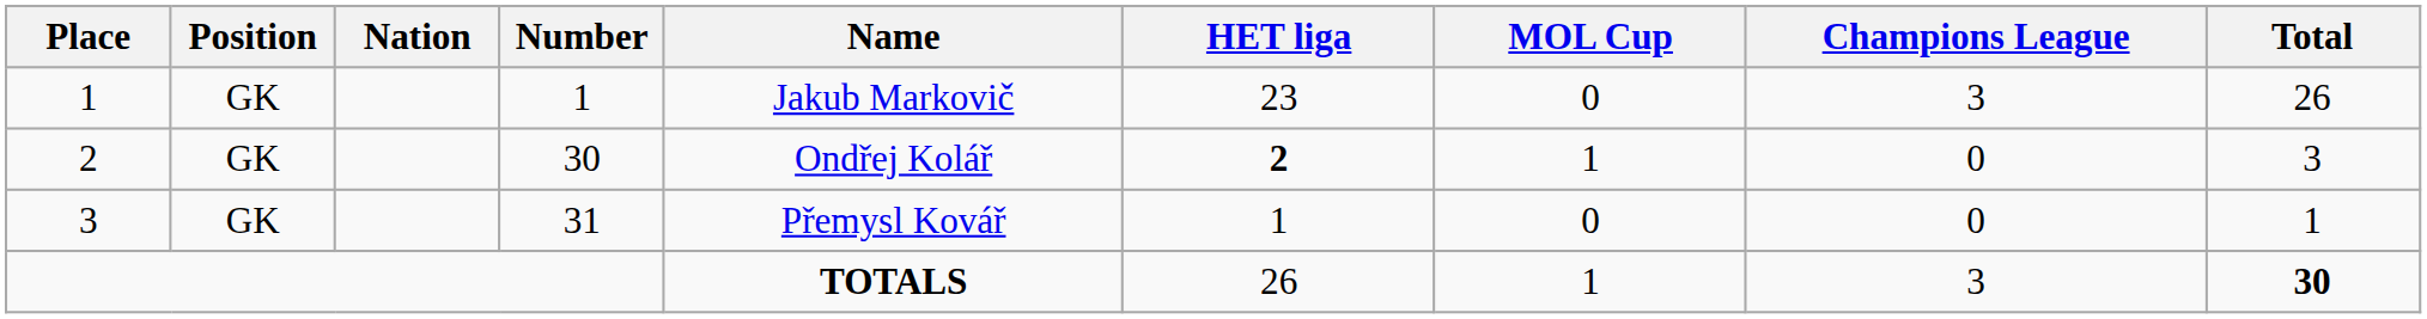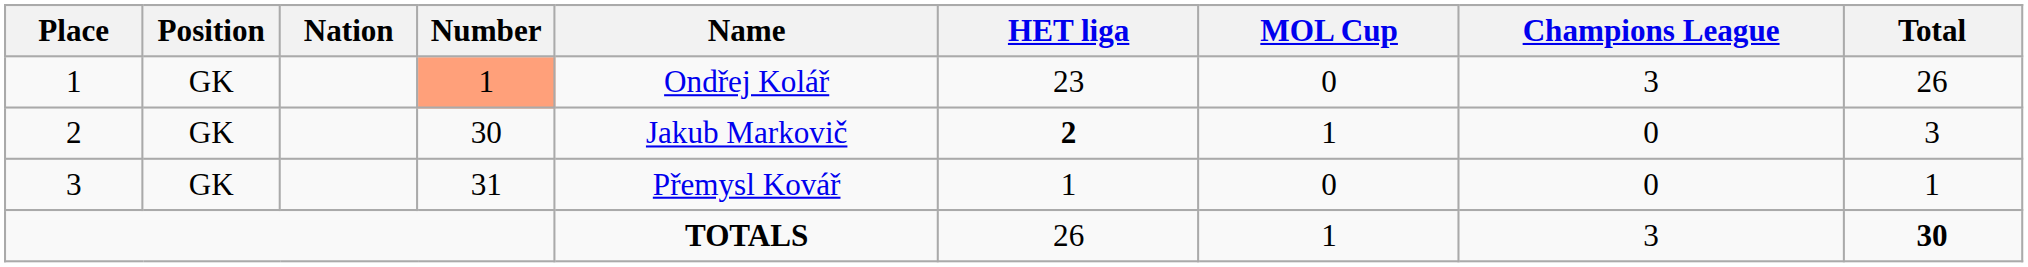row 2 | Number: no background -> lightsalmon background
row 2 | Name: Jakub Markovič -> Ondřej Kolář
row 3 | Name: Ondřej Kolář -> Jakub Markovič
